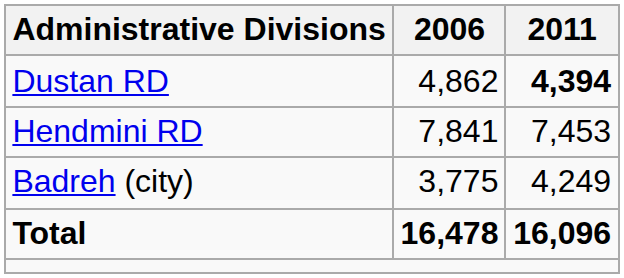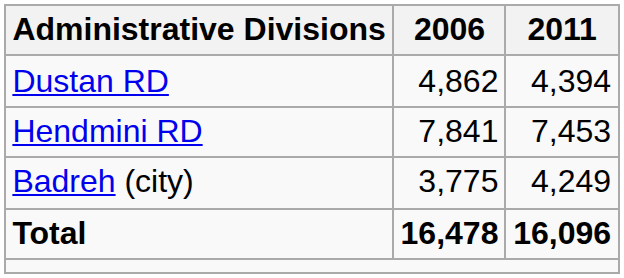Dustan RD | 2011: bold -> normal
